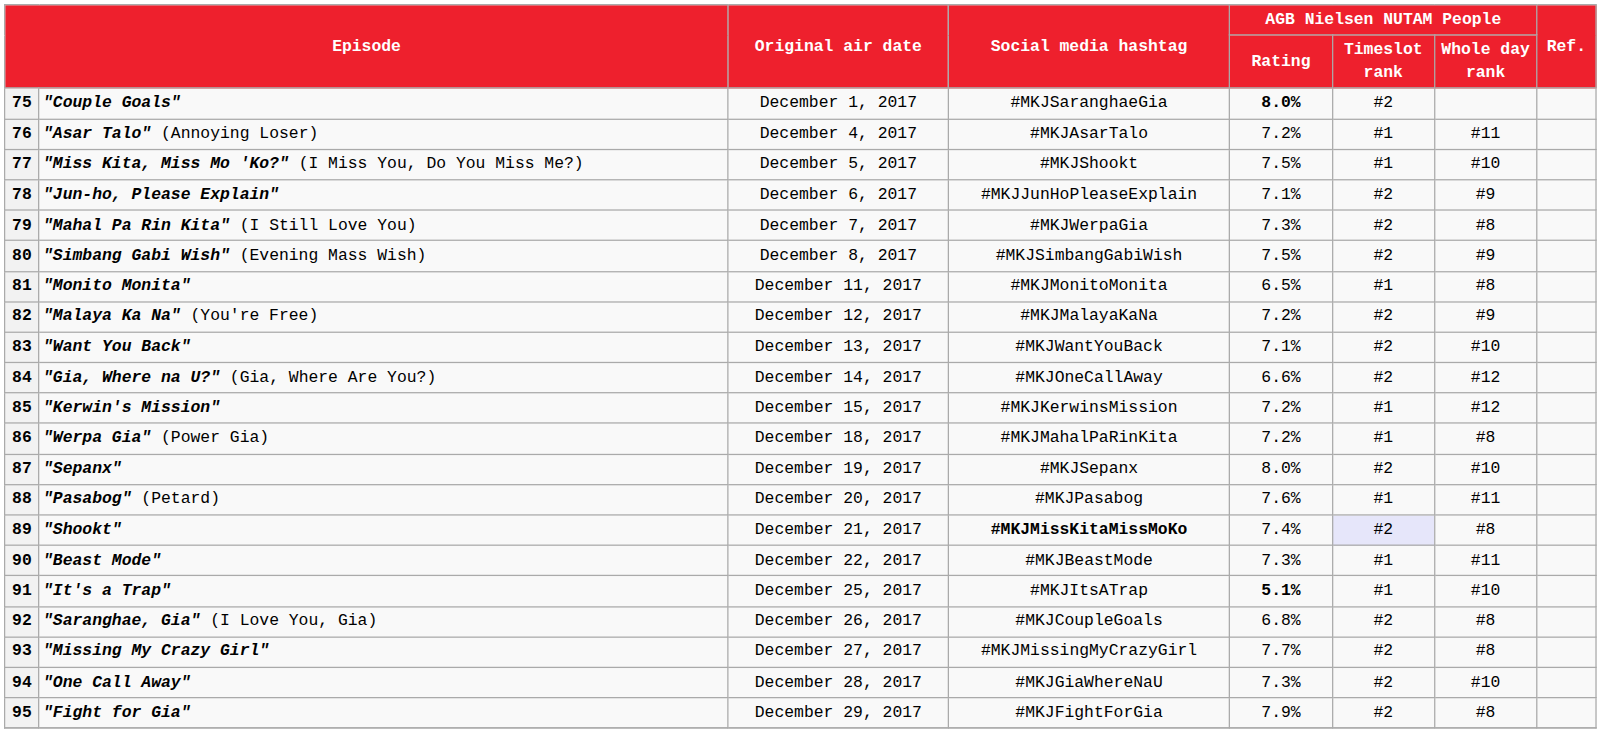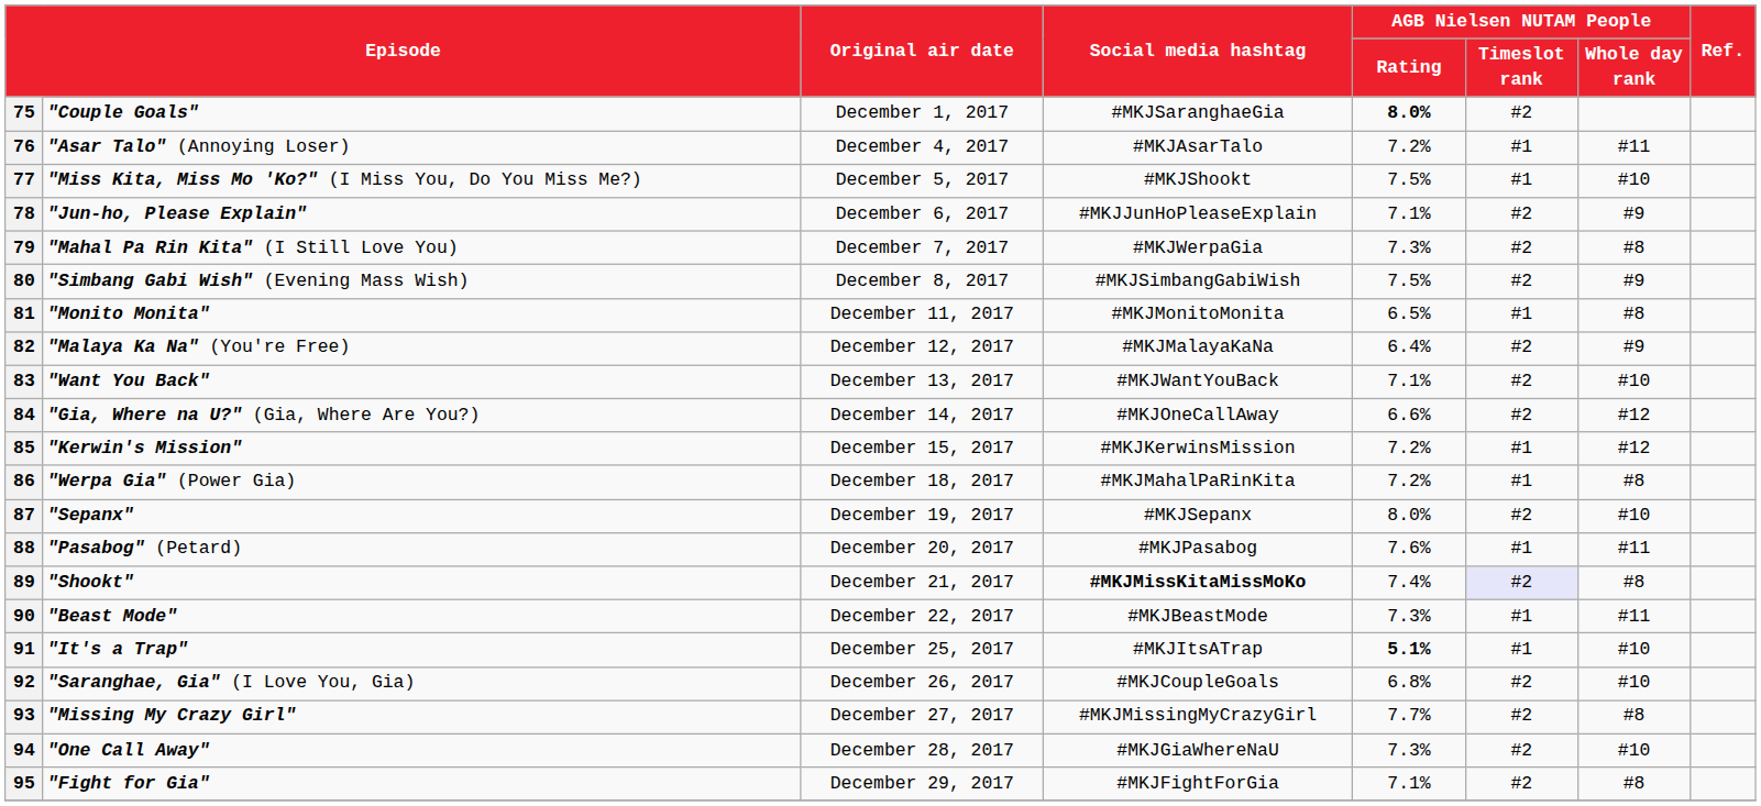82 | AGB Nielsen NUTAM People / Rating: 7.2% -> 6.4%
92 | AGB Nielsen NUTAM People / Whole day rank: #8 -> #10
95 | AGB Nielsen NUTAM People / Rating: 7.9% -> 7.1%
